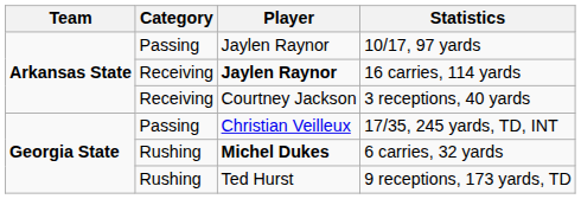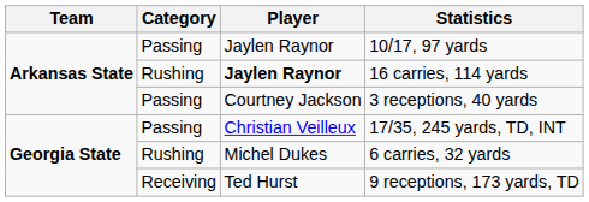16 carries, 114 yards | Category: Receiving -> Rushing
3 receptions, 40 yards | Category: Receiving -> Passing
6 carries, 32 yards | Player: bold -> normal
9 receptions, 173 yards, TD | Category: Rushing -> Receiving
